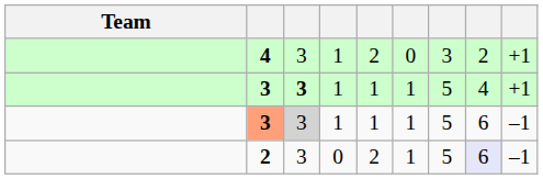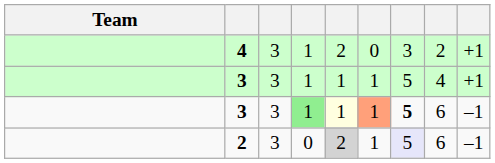row 3 | column 3: bold -> normal
row 4 | column 2: lightsalmon background -> no background
row 4 | column 3: lightgrey background -> no background
row 4 | column 4: no background -> lightgreen background
row 4 | column 5: no background -> lightyellow background
row 4 | column 6: no background -> lightsalmon background
row 4 | column 7: normal -> bold
row 5 | column 5: no background -> lightgrey background
row 5 | column 7: no background -> lavender background
row 5 | column 8: lavender background -> no background
